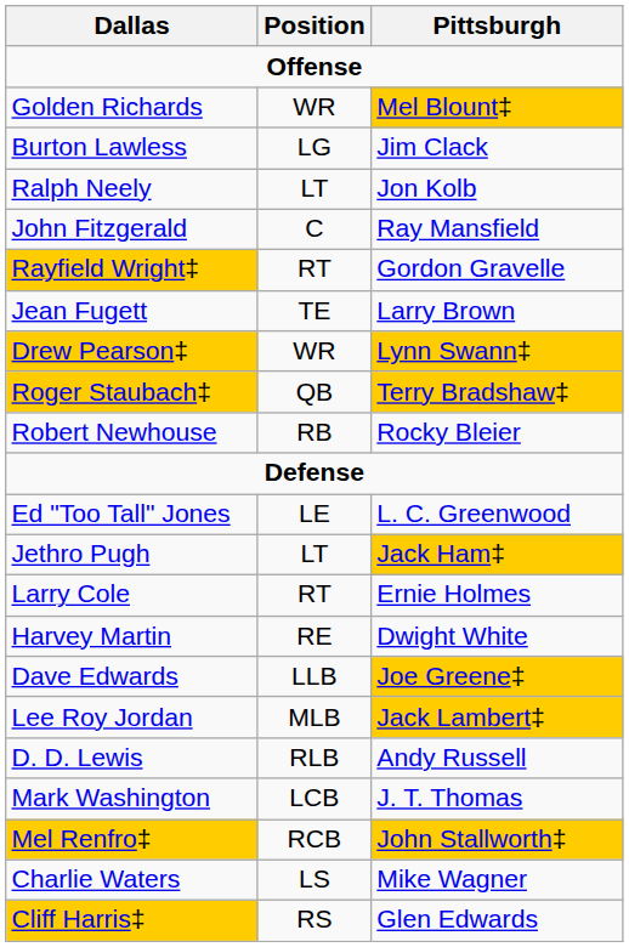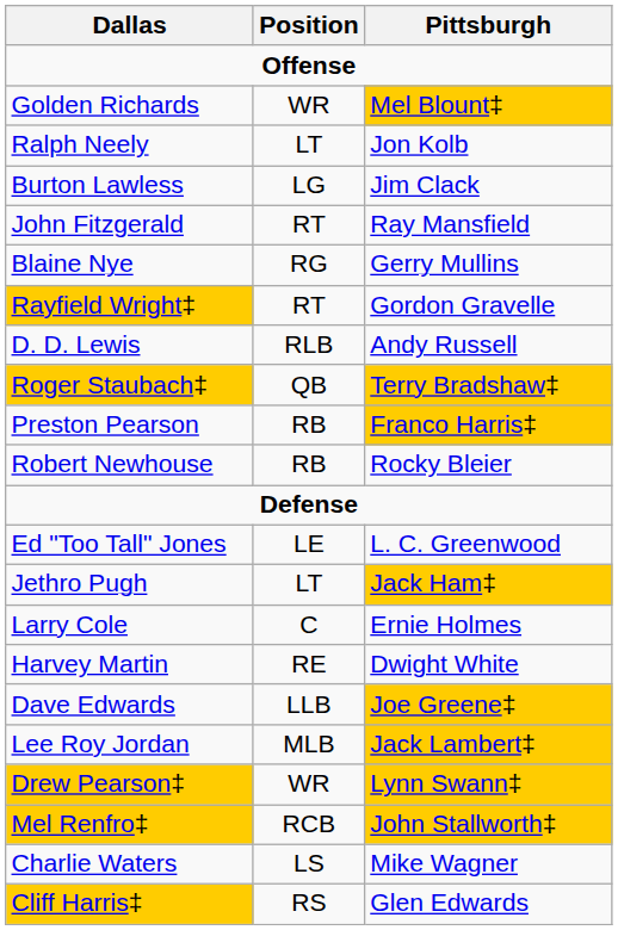rows swapped: Ralph Neely <-> Burton Lawless
John Fitzgerald | Position: C -> RT
+ row: Blaine Nye | RG | Gerry Mullins
- row: Jean Fugett | TE | Larry Brown
rows swapped: Drew Pearson‡ <-> D. D. Lewis
+ row: Preston Pearson | RB | Franco Harris‡
Larry Cole | Position: RT -> C
- row: Mark Washington | LCB | J. T. Thomas
